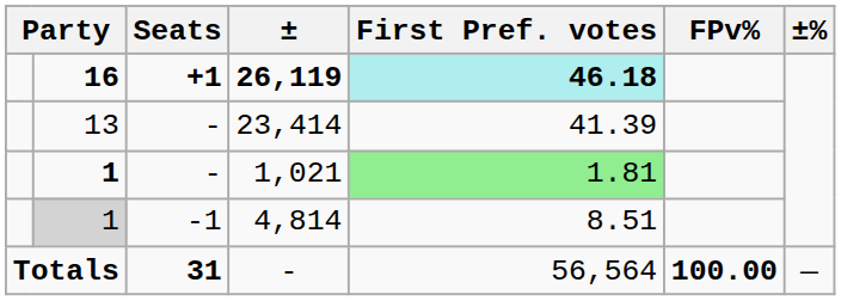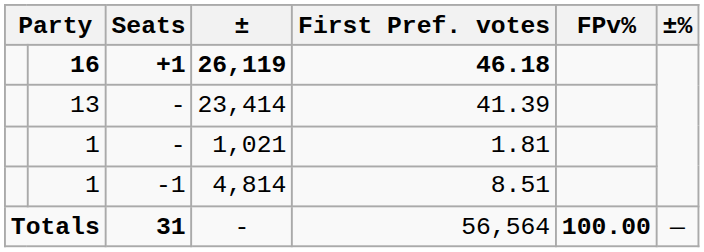26,119 | First Pref. votes: paleturquoise background -> no background
1,021 | column 2: bold -> normal
1,021 | First Pref. votes: lightgreen background -> no background
4,814 | column 2: lightgrey background -> no background
